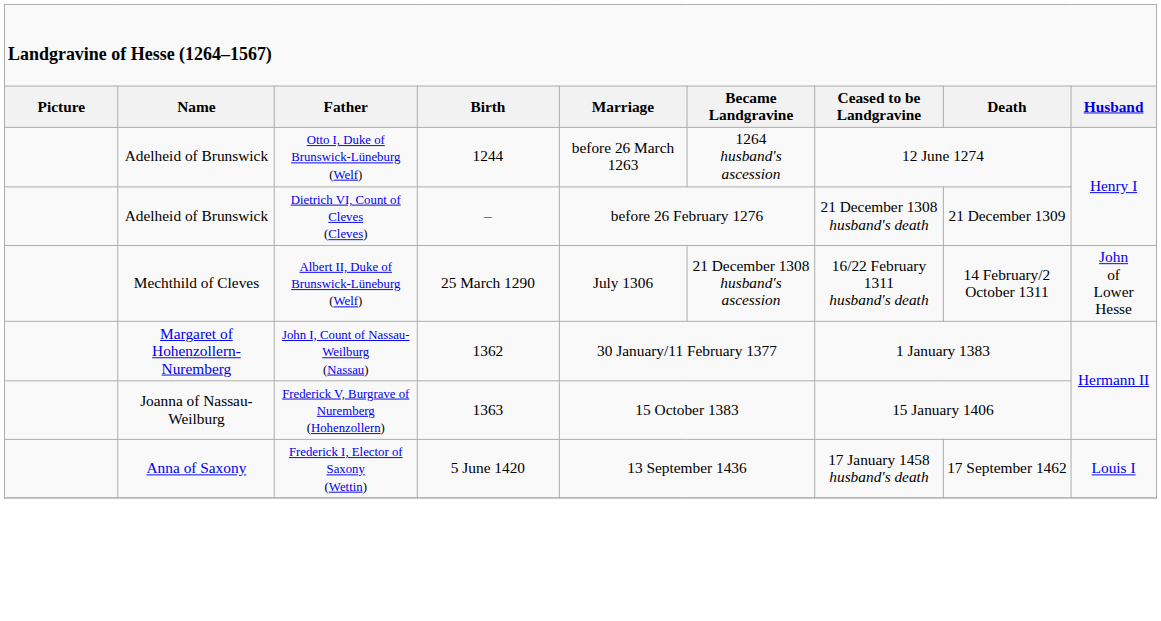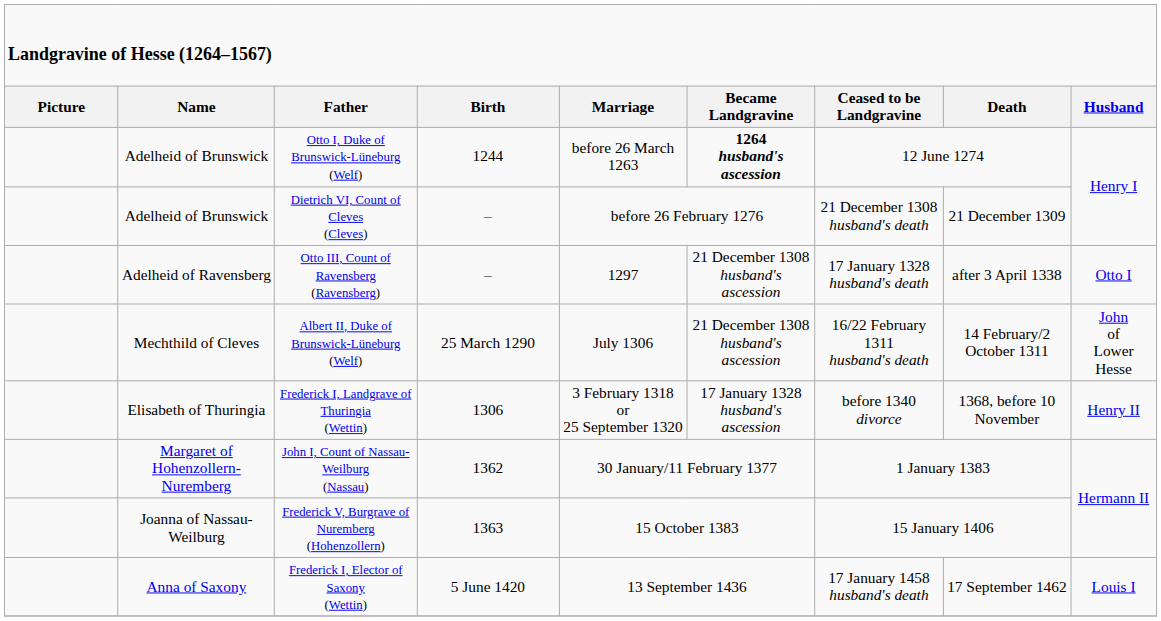Otto I, Duke of Brunswick-Lüneburg (Welf) | column 6: normal -> bold
+ row: Adelheid of Ravensberg | Otto III, Count of Ravensberg (Ravensberg) | – | 1297 | 21 December 1308 husband's ascession | 17 January 1328 husband's death | after 3 April 1338 | Otto I
+ row: Elisabeth of Thuringia | Frederick I, Landgrave of Thuringia (Wettin) | 1306 | 3 February 1318 or 25 September 1320 | 17 January 1328 husband's ascession | before 1340 divorce | 1368, before 10 November | Henry II
